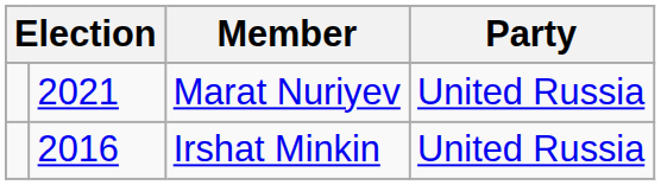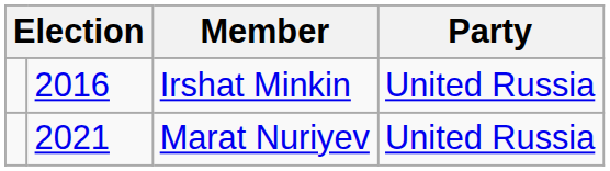rows swapped: Irshat Minkin <-> Marat Nuriyev
